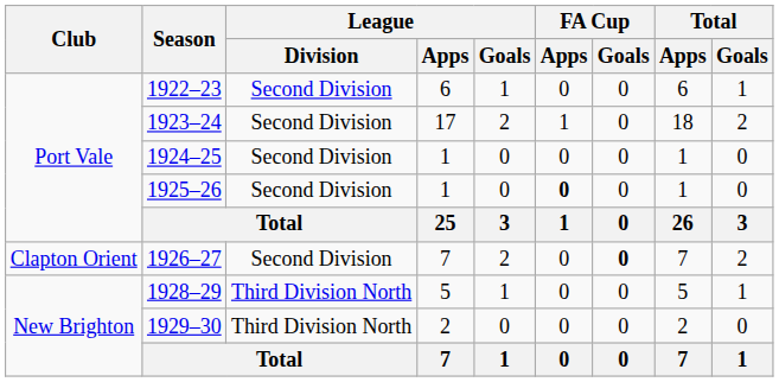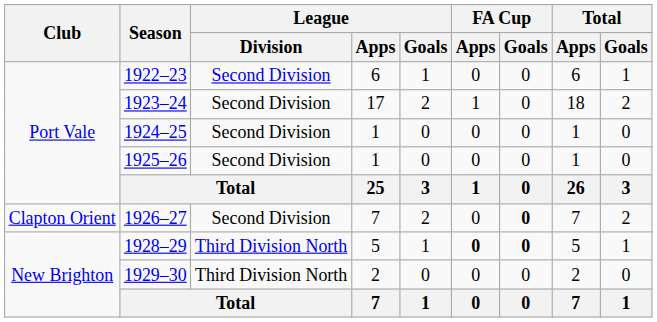1925–26 | FA Cup / Apps: bold -> normal
1928–29 | FA Cup / Apps: normal -> bold
1928–29 | FA Cup / Goals: normal -> bold
